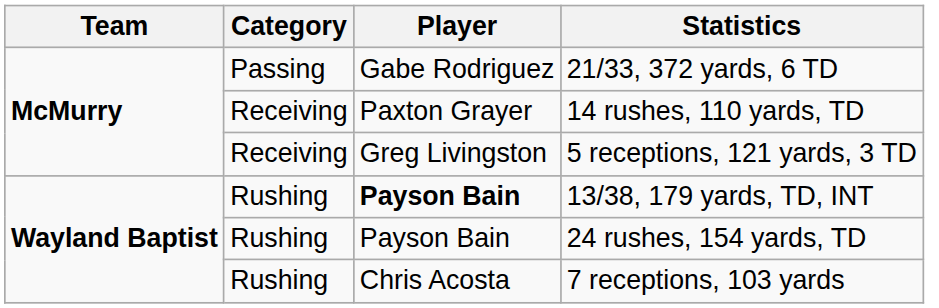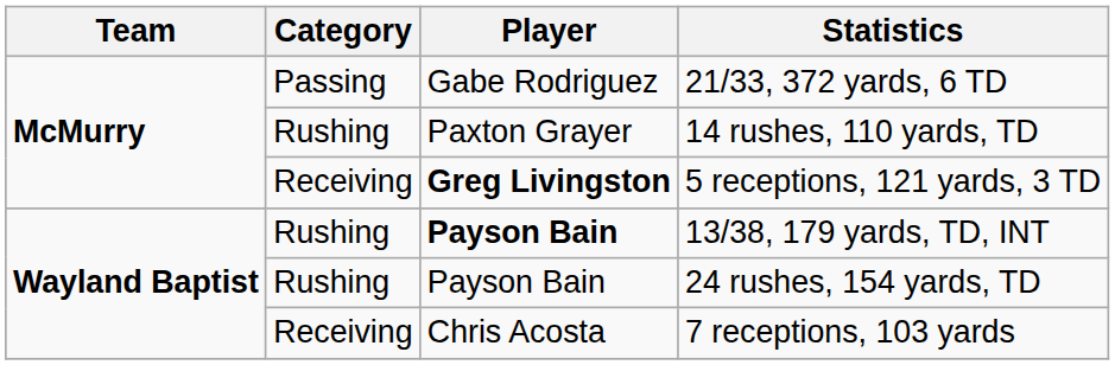14 rushes, 110 yards, TD | Category: Receiving -> Rushing
5 receptions, 121 yards, 3 TD | Player: normal -> bold
7 receptions, 103 yards | Category: Rushing -> Receiving
